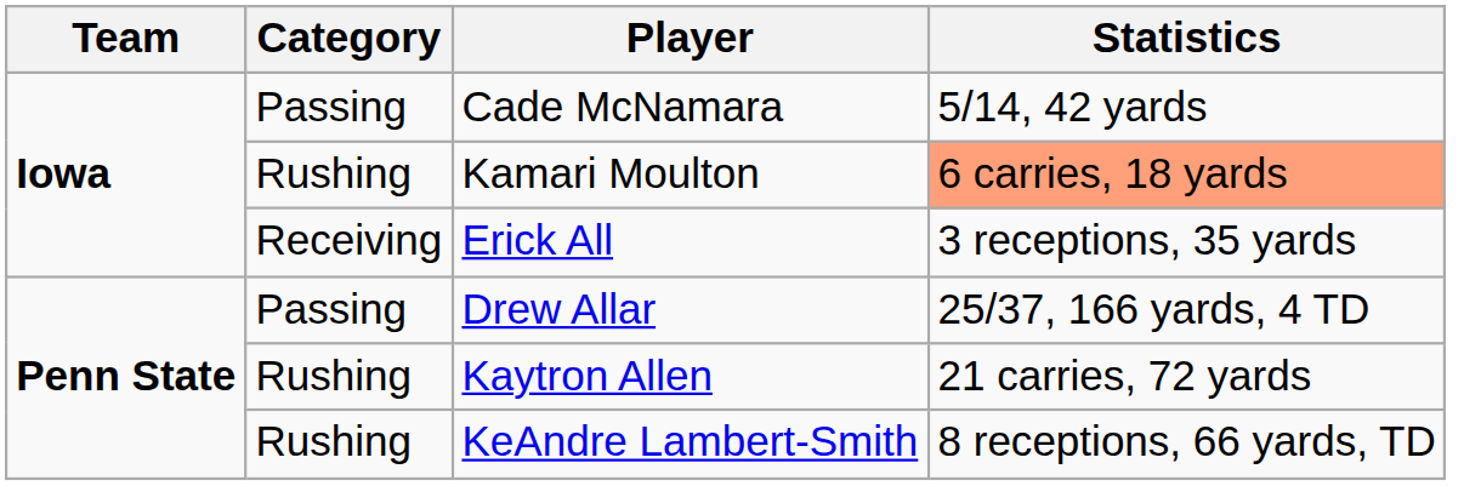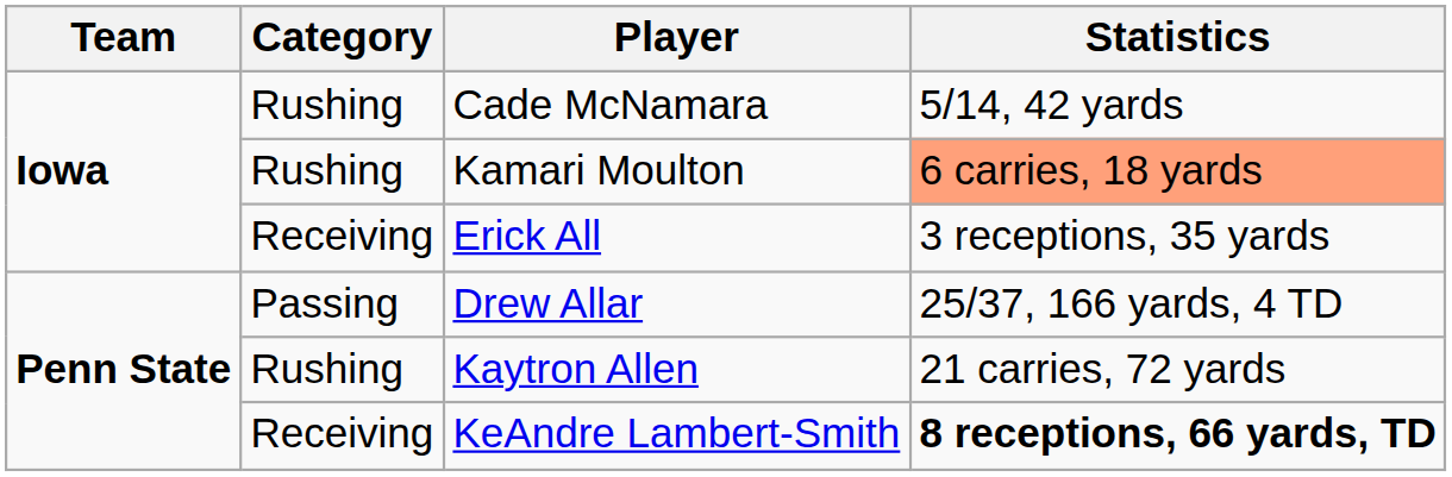Cade McNamara | Category: Passing -> Rushing
KeAndre Lambert-Smith | Category: Rushing -> Receiving
KeAndre Lambert-Smith | Statistics: normal -> bold
